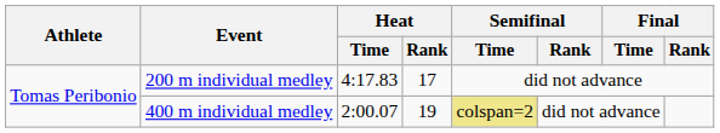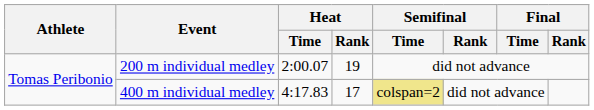200 m individual medley | Heat / Time: 4:17.83 -> 2:00.07
200 m individual medley | Heat / Rank: 17 -> 19
400 m individual medley | Heat / Time: 2:00.07 -> 4:17.83
400 m individual medley | Heat / Rank: 19 -> 17
